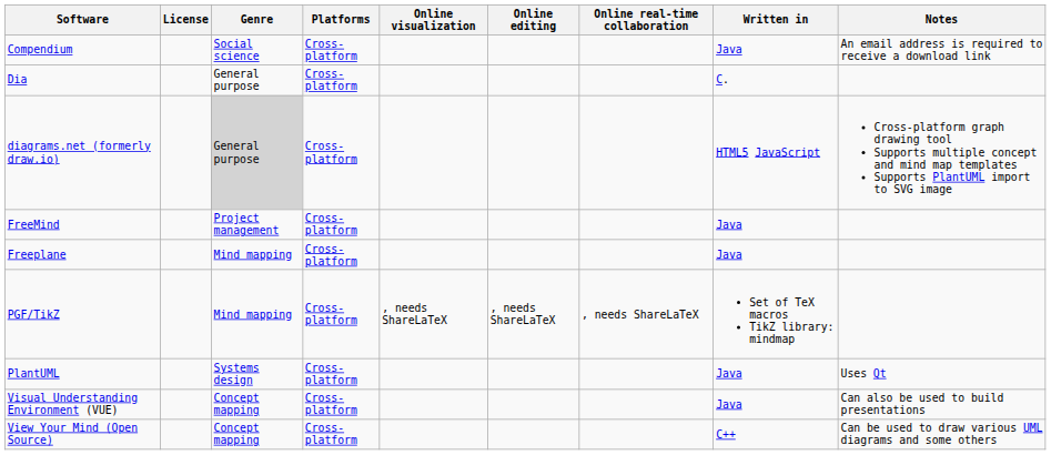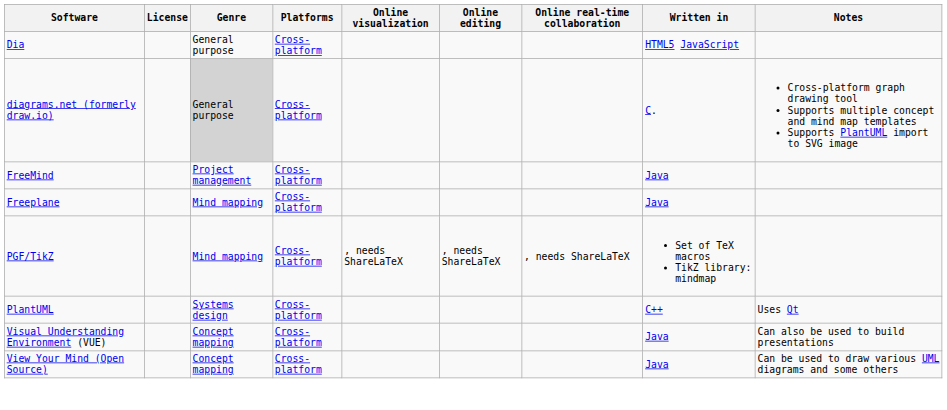- row: Compendium | Social science | Cross-platform | Java | An email address is required to receive a download link
Dia | Written in: C. -> HTML5 JavaScript
diagrams.net (formerly draw.io) | Written in: HTML5 JavaScript -> C.
PlantUML | Written in: Java -> C++
View Your Mind (Open Source) | Written in: C++ -> Java
